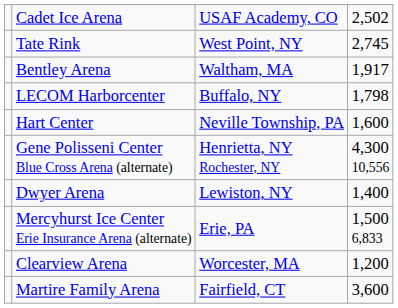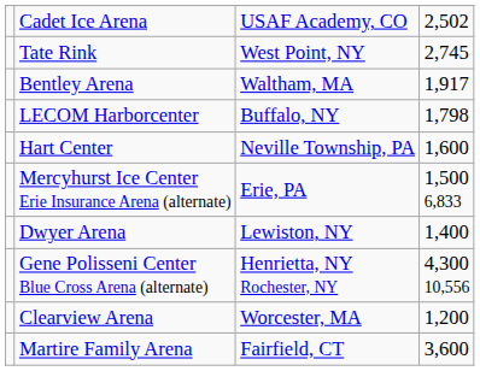rows swapped: Mercyhurst Ice Center Erie Insurance Arena (alternate) <-> Gene Polisseni Center Blue Cross Arena (alternate)
